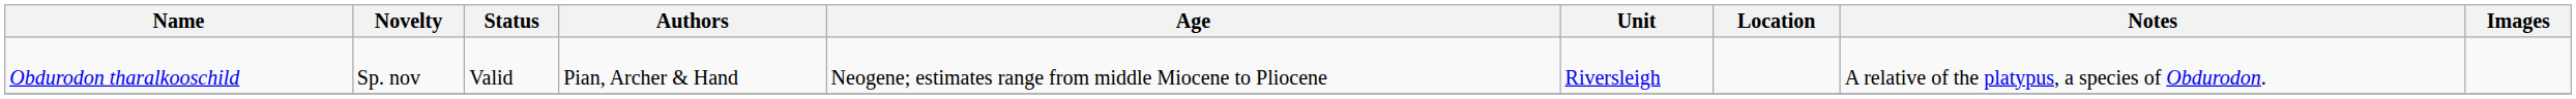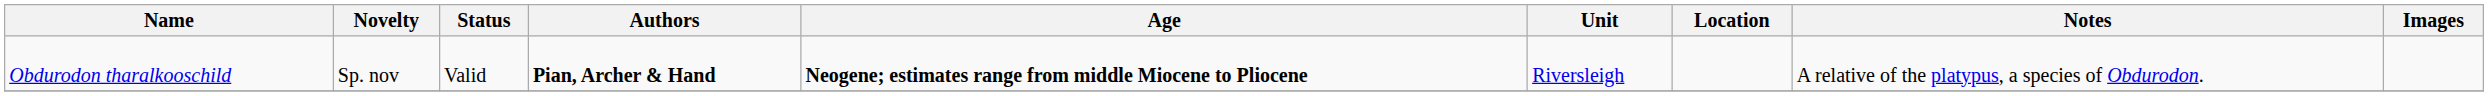Obdurodon tharalkooschild | Authors: normal -> bold
Obdurodon tharalkooschild | Age: normal -> bold
